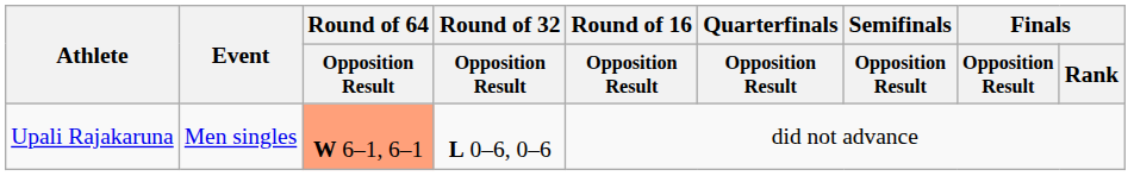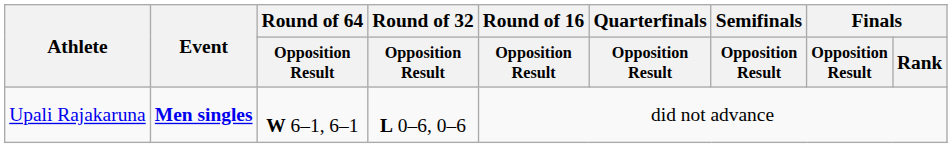Upali Rajakaruna | Event: normal -> bold
Upali Rajakaruna | Round of 64 / Opposition Result: lightsalmon background -> no background
